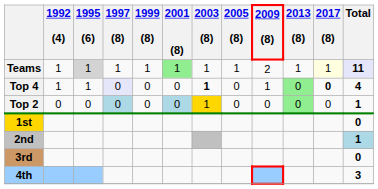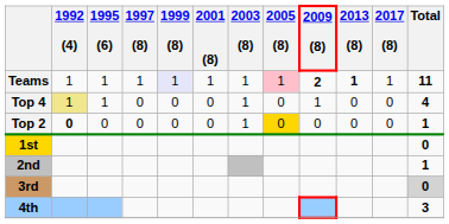Teams | 1995 (6): lightgrey background -> no background
Teams | 1999 (8): no background -> lavender background
Teams | 2001 (8): lightgreen background -> no background
Teams | 2005 (8): no background -> pink background
Teams | 2009 (8): normal -> bold
Teams | 2013 (8): normal -> bold
Teams | 2017 (8): lightyellow background -> no background
Teams | Total: lavender background -> no background
Top 4 | 1992 (4): no background -> khaki background
Top 4 | 1997 (8): lavender background -> no background
Top 4 | 2003 (8): bold -> normal
Top 4 | 2013 (8): lightgreen background -> no background
Top 4 | 2017 (8): bold -> normal
Top 2 | 1992 (4): normal -> bold
Top 2 | 1997 (8): lightblue background -> no background
Top 2 | 2001 (8): lightblue background -> no background
Top 2 | 2003 (8): gold background -> no background
Top 2 | 2005 (8): no background -> gold background
Top 2 | 2013 (8): lightgreen background -> no background
2nd | Total: lightblue background -> no background
3rd | Total: no background -> lightgrey background
